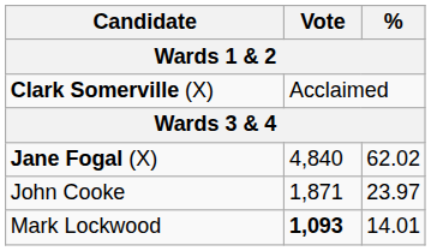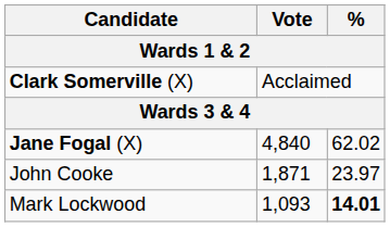Mark Lockwood | Vote: bold -> normal
Mark Lockwood | %: normal -> bold
